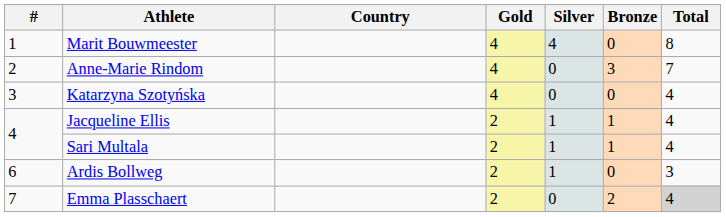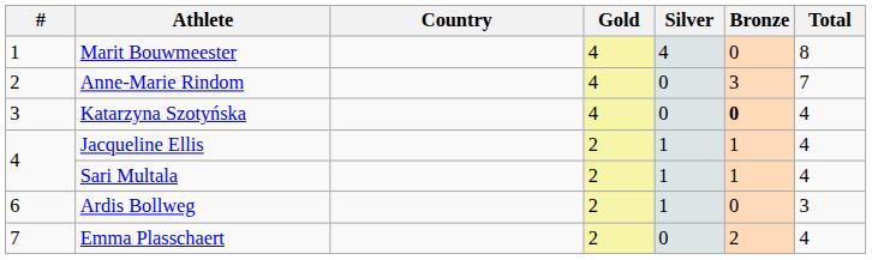Katarzyna Szotyńska | Bronze: normal -> bold
Emma Plasschaert | Total: lightgrey background -> no background
